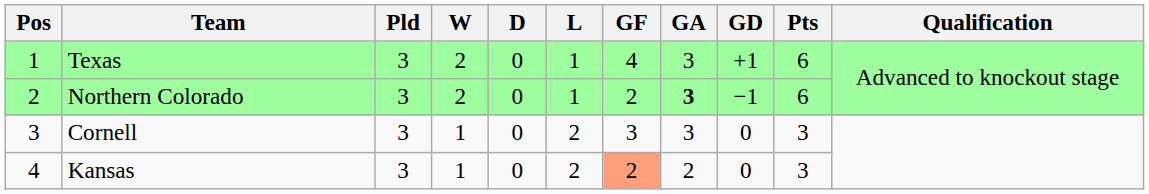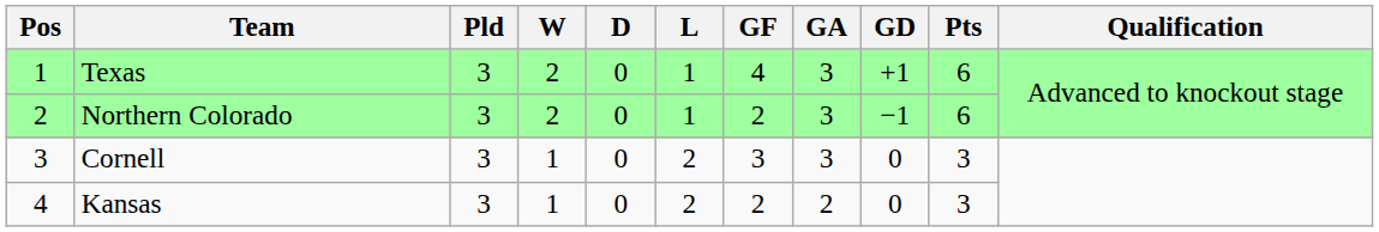Northern Colorado | GA: bold -> normal
Kansas | GF: lightsalmon background -> no background
